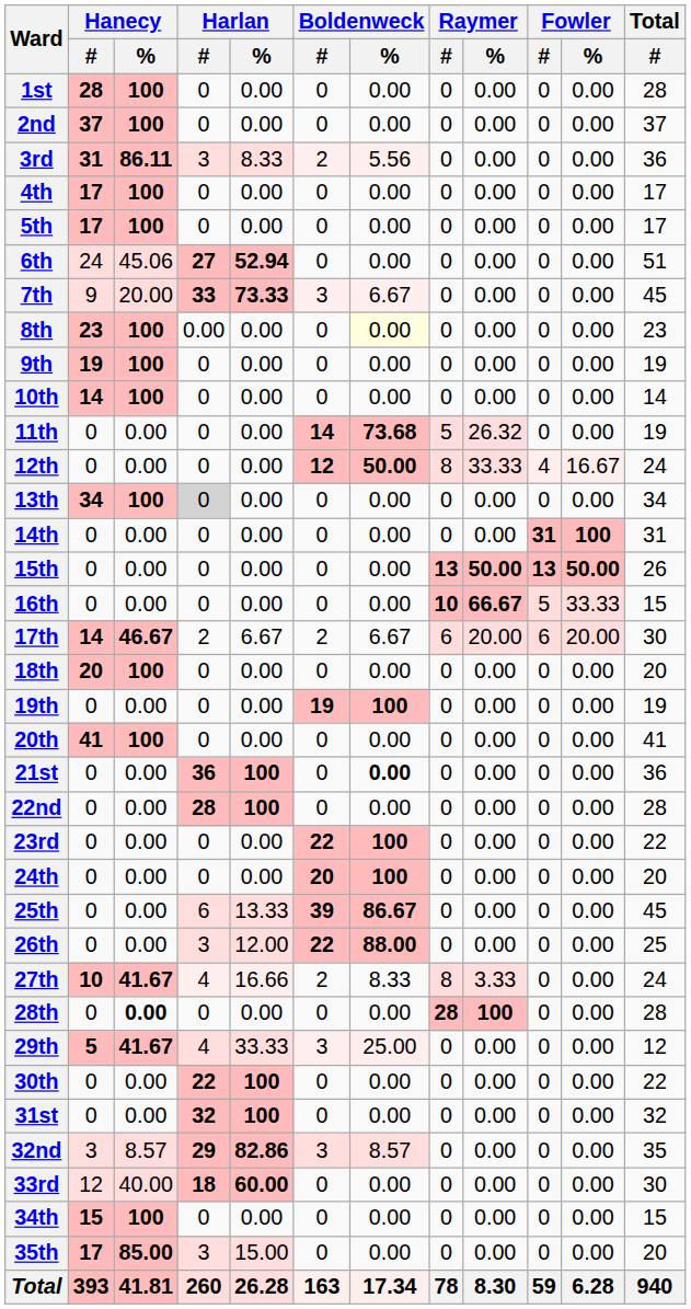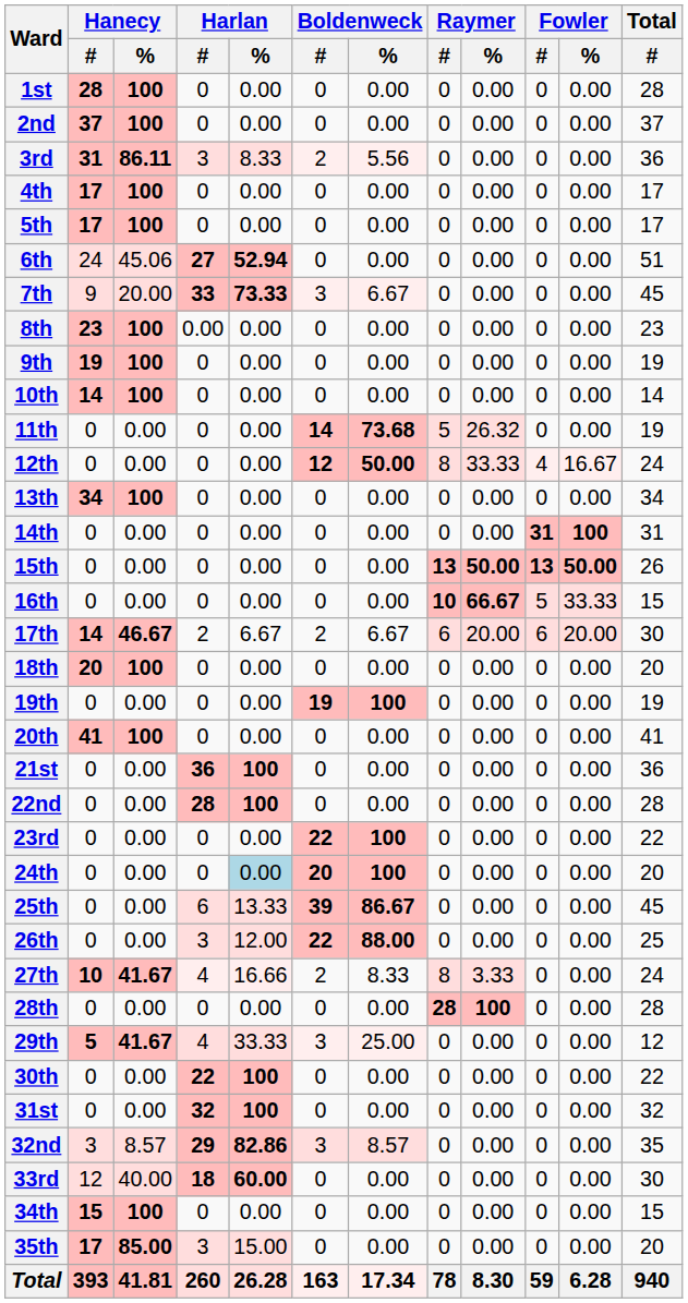8th | Boldenweck / %: lightyellow background -> no background
13th | Harlan / #: lightgrey background -> no background
21st | Boldenweck / %: bold -> normal
24th | Harlan / %: no background -> lightblue background
28th | Hanecy / %: bold -> normal
